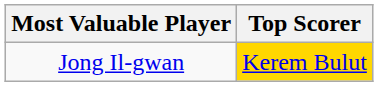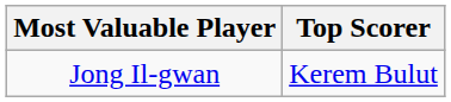Jong Il-gwan | Top Scorer: gold background -> no background
